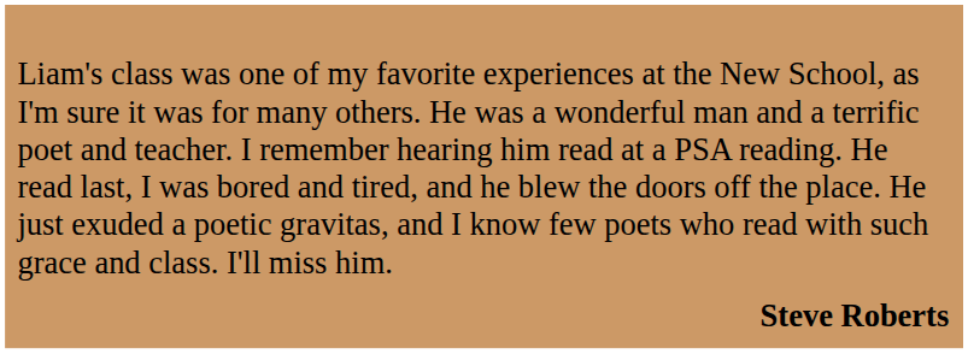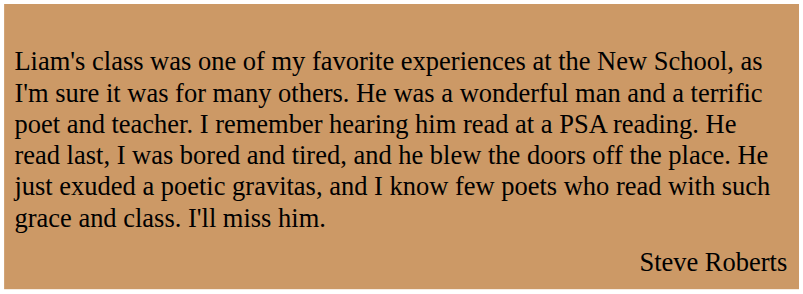row 2 | column 1: bold -> normal
